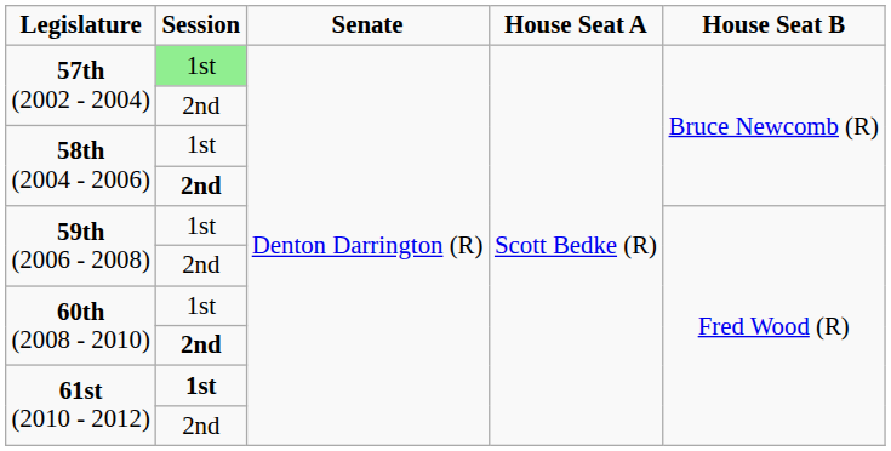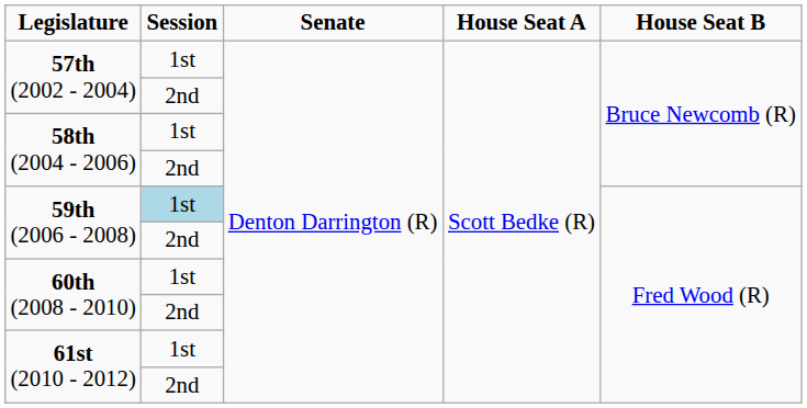57th (2002 - 2004) / 1st | Session: lightgreen background -> no background
58th (2004 - 2006) / 2nd | Session: bold -> normal
59th (2006 - 2008) / 1st | Session: no background -> lightblue background
60th (2008 - 2010) / 2nd | Session: bold -> normal
61st (2010 - 2012) / 1st | Session: bold -> normal
